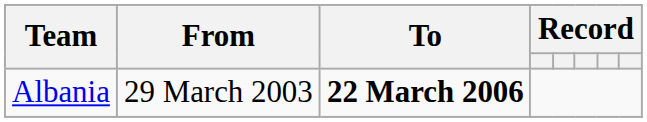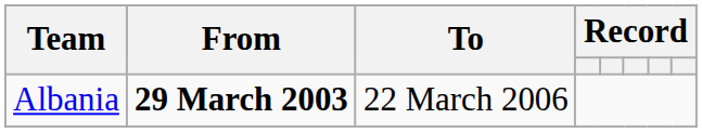Albania | From: normal -> bold
Albania | To: bold -> normal
